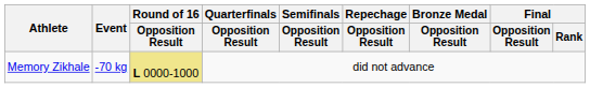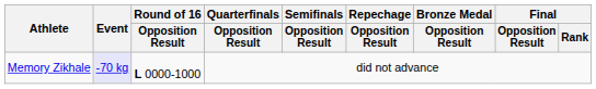Memory Zikhale | Event: no background -> lavender background
Memory Zikhale | Round of 16 / Opposition Result: khaki background -> no background
